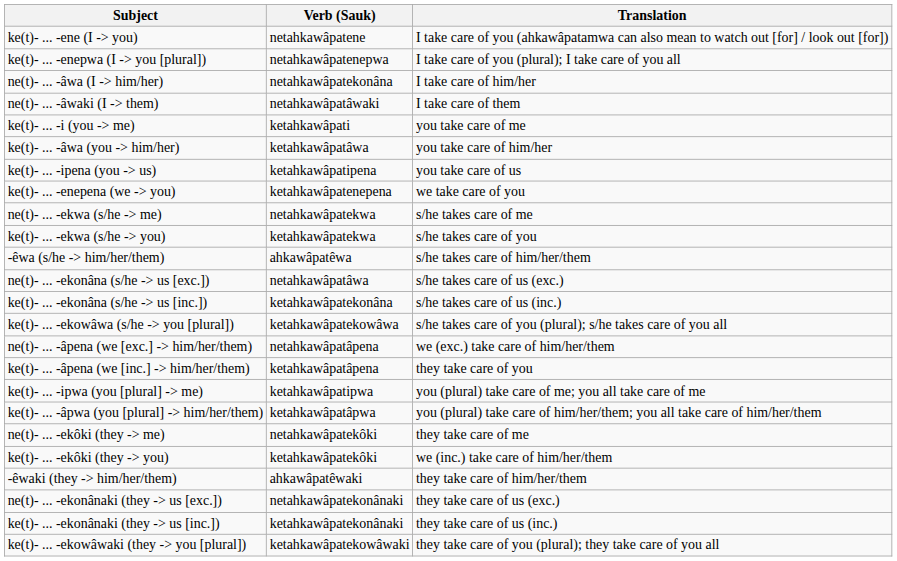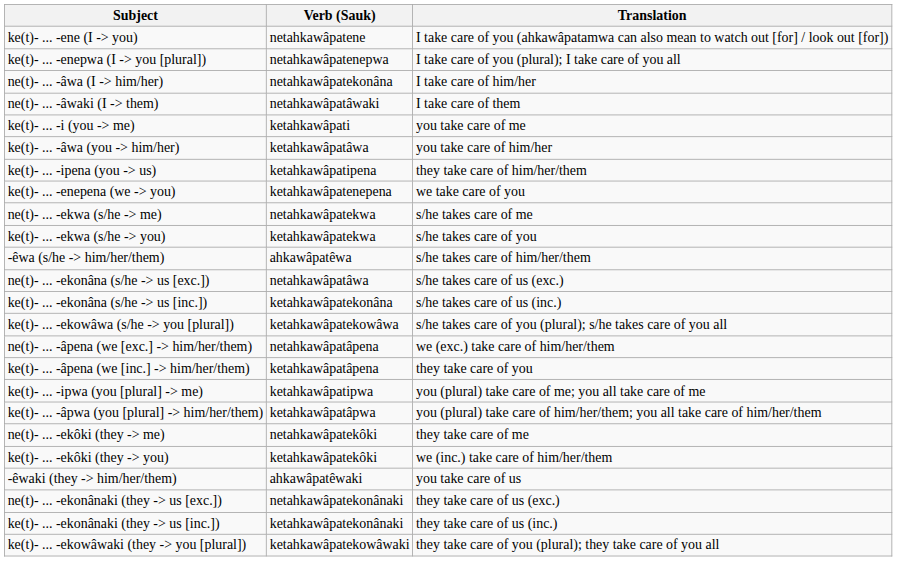row 8 | Translation: you take care of us -> they take care of him/her/them
row 22 | Translation: they take care of him/her/them -> you take care of us
